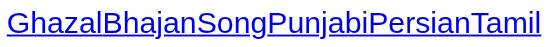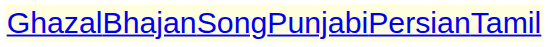row 1 | column 1: no background -> lightyellow background
